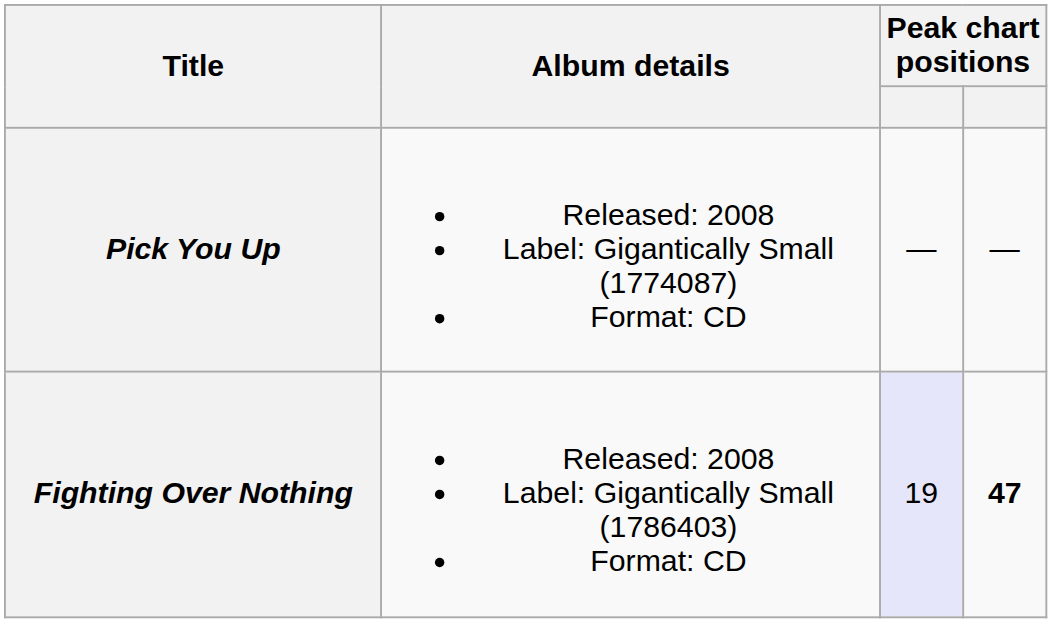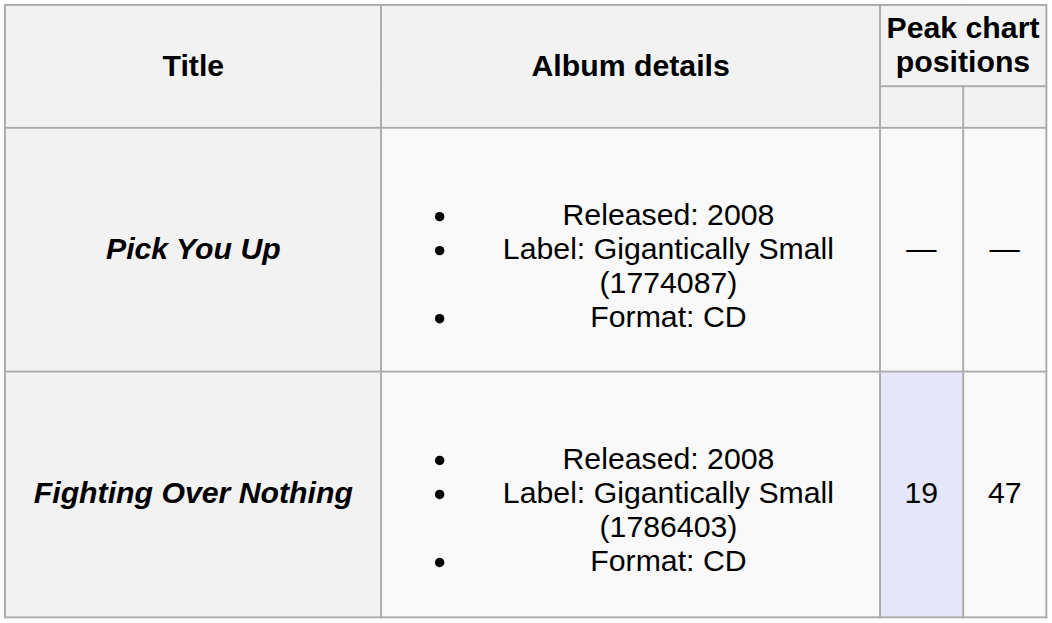Fighting Over Nothing | column 4: bold -> normal
